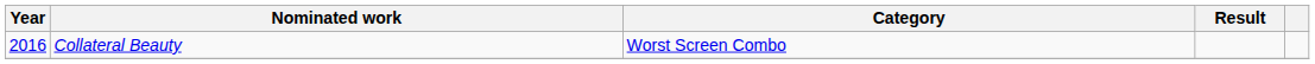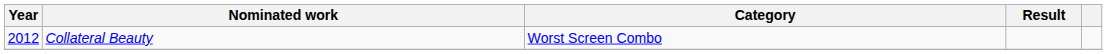Collateral Beauty | Year: 2016 -> 2012
